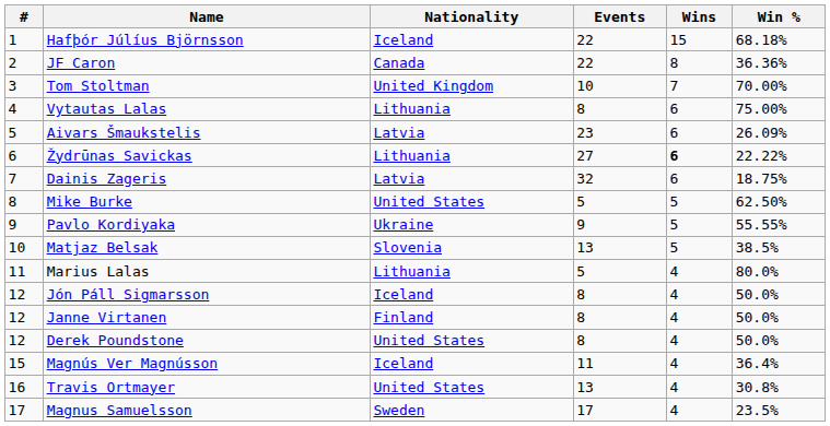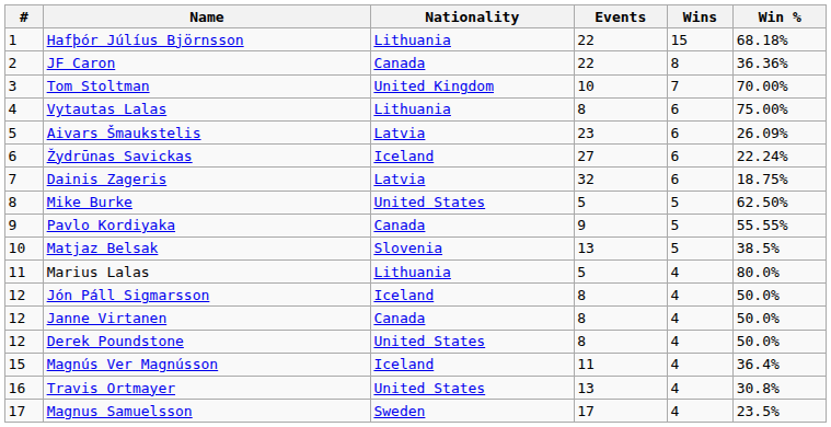Hafþór Júlíus Björnsson | Nationality: Iceland -> Lithuania
Žydrūnas Savickas | Nationality: Lithuania -> Iceland
Žydrūnas Savickas | Wins: bold -> normal
Žydrūnas Savickas | Win %: 22.22% -> 22.24%
Pavlo Kordiyaka | Nationality: Ukraine -> Canada
Janne Virtanen | Nationality: Finland -> Canada
